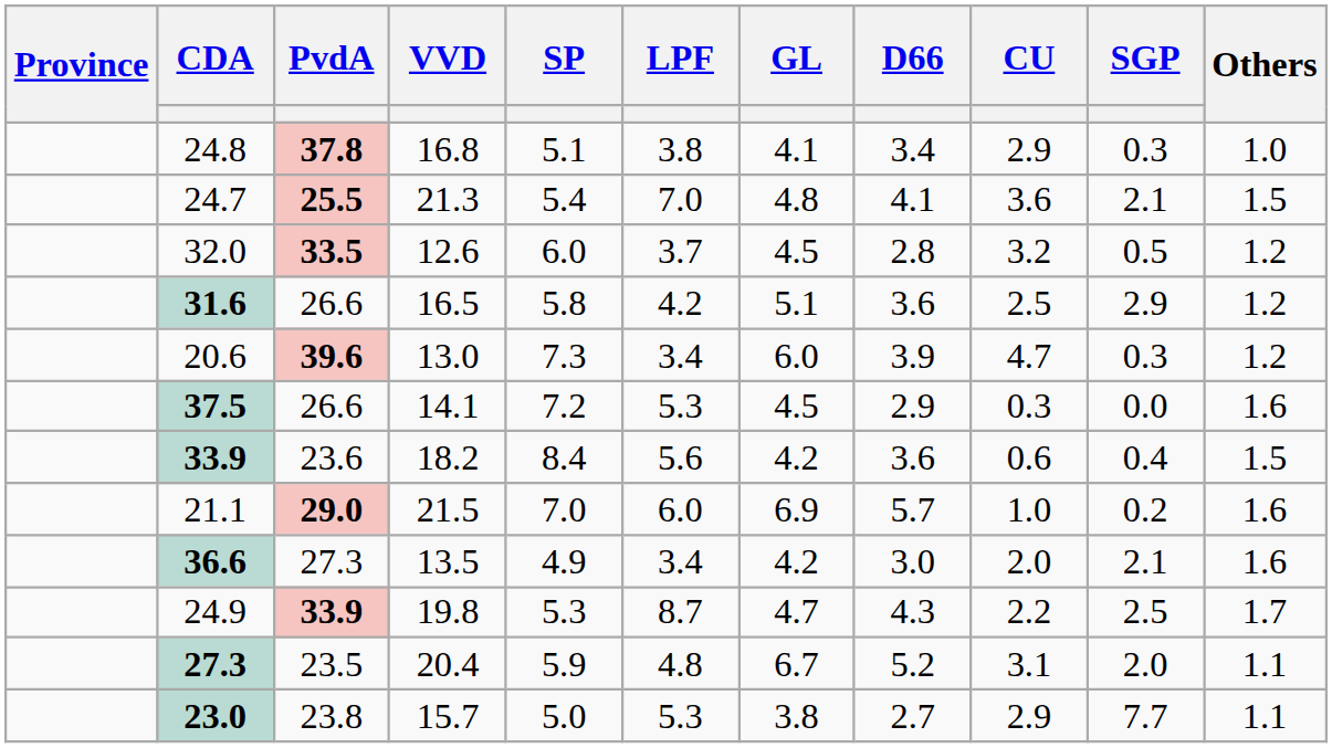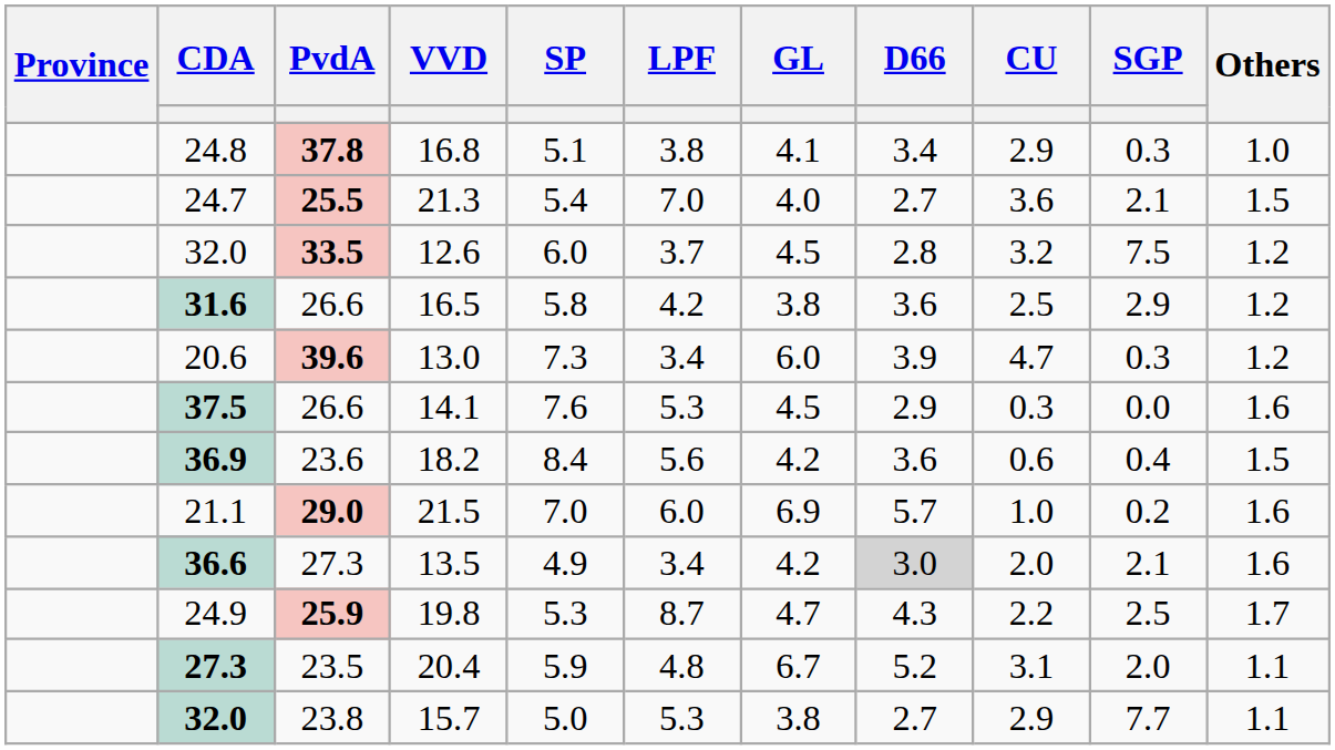21.3 | GL: 4.8 -> 4.0
21.3 | D66: 4.1 -> 2.7
12.6 | SGP: 0.5 -> 7.5
16.5 | GL: 5.1 -> 3.8
14.1 | SP: 7.2 -> 7.6
18.2 | CDA: 33.9 -> 36.9
13.5 | D66: no background -> lightgrey background
19.8 | PvdA: 33.9 -> 25.9
15.7 | CDA: 23.0 -> 32.0
